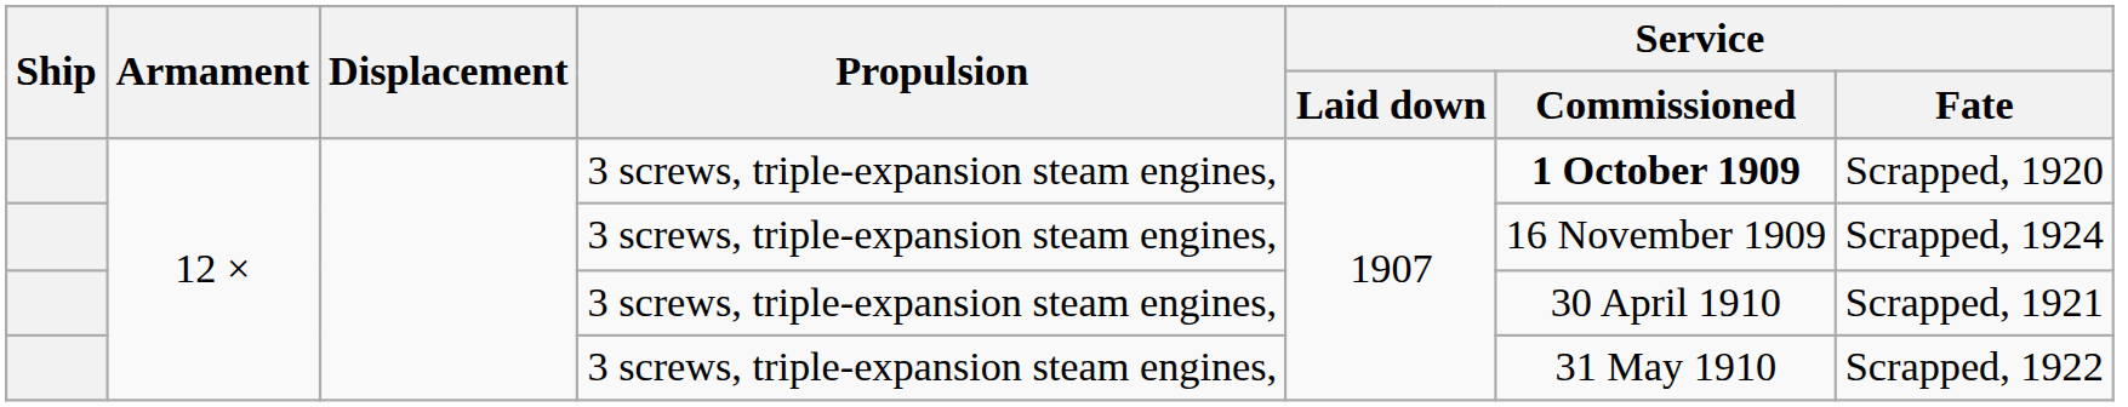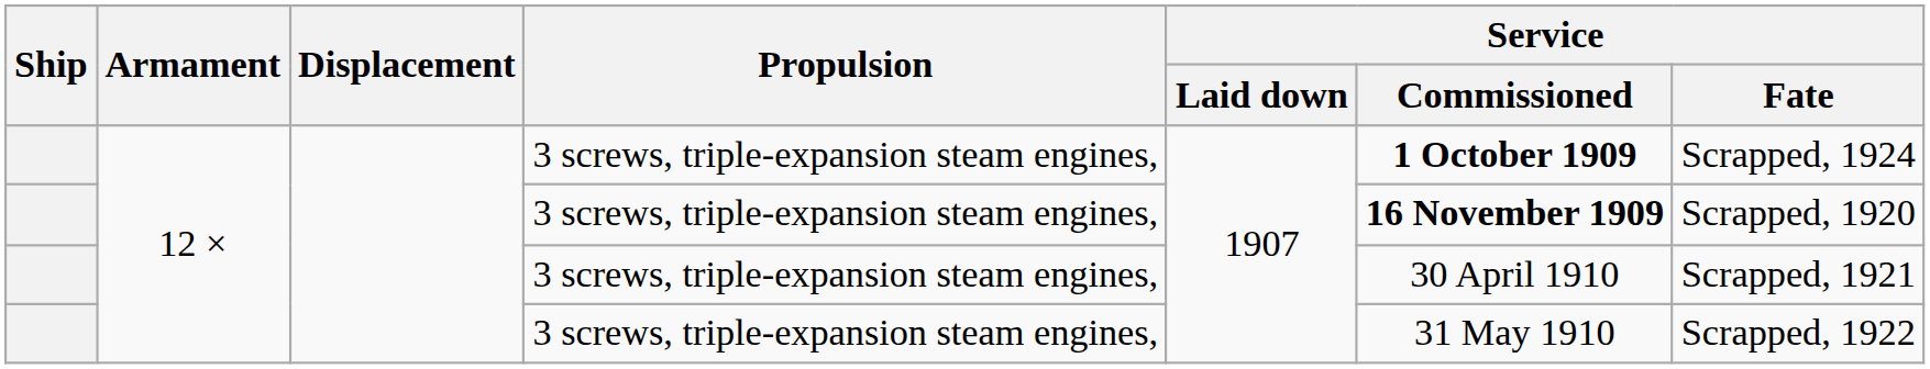row 3 | Service / Fate: Scrapped, 1920 -> Scrapped, 1924
row 4 | Service / Commissioned: normal -> bold
row 4 | Service / Fate: Scrapped, 1924 -> Scrapped, 1920
